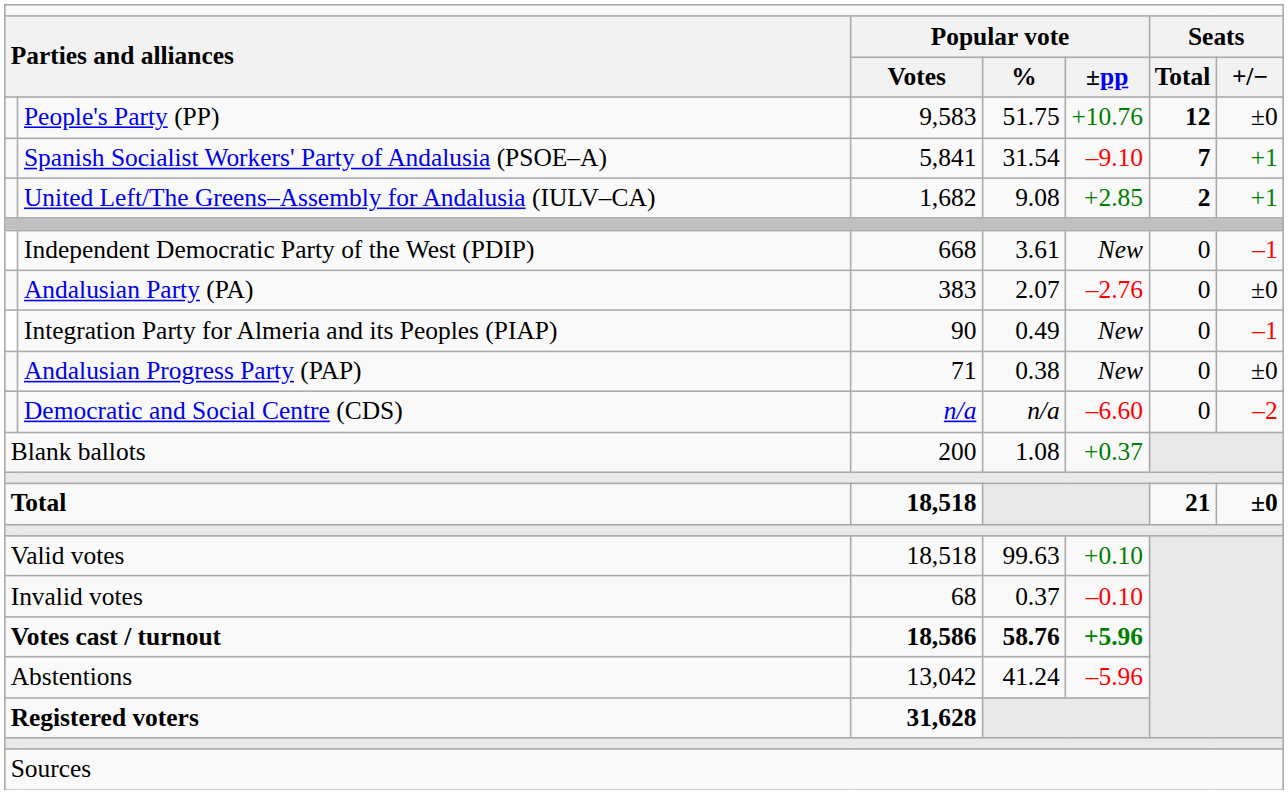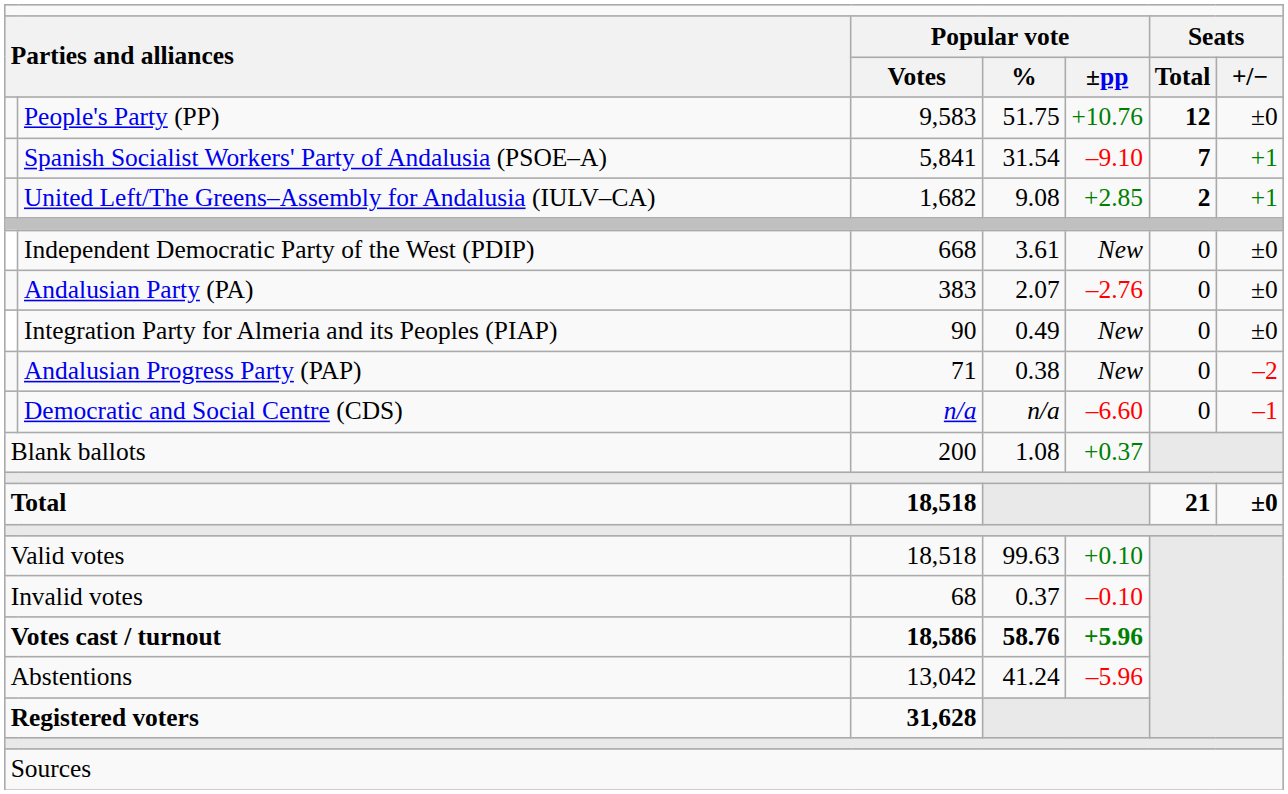Independent Democratic Party of the West (PDIP) | column 7: –1 -> ±0
Integration Party for Almeria and its Peoples (PIAP) | column 7: –1 -> ±0
Andalusian Progress Party (PAP) | column 7: ±0 -> –2
Democratic and Social Centre (CDS) | column 7: –2 -> –1
